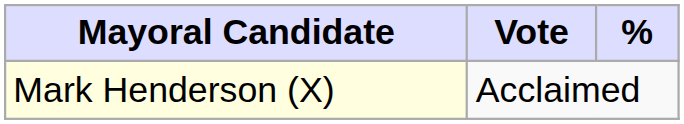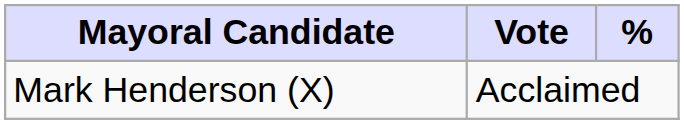Mark Henderson (X) | Mayoral Candidate: lightyellow background -> no background
